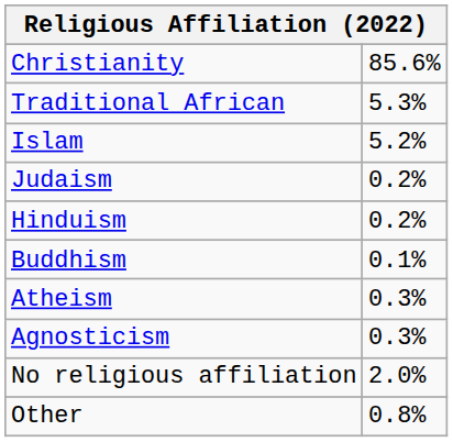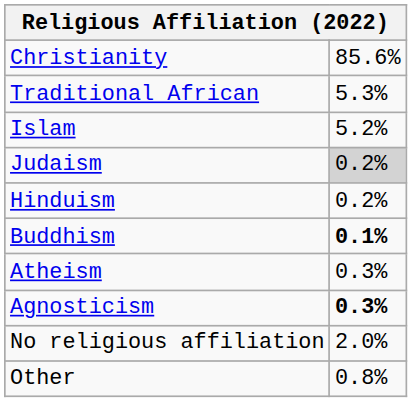Judaism | column 2: no background -> lightgrey background
Buddhism | column 2: normal -> bold
Agnosticism | column 2: normal -> bold
